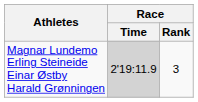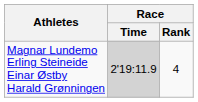row 3 | Race / Rank: 3 -> 4
